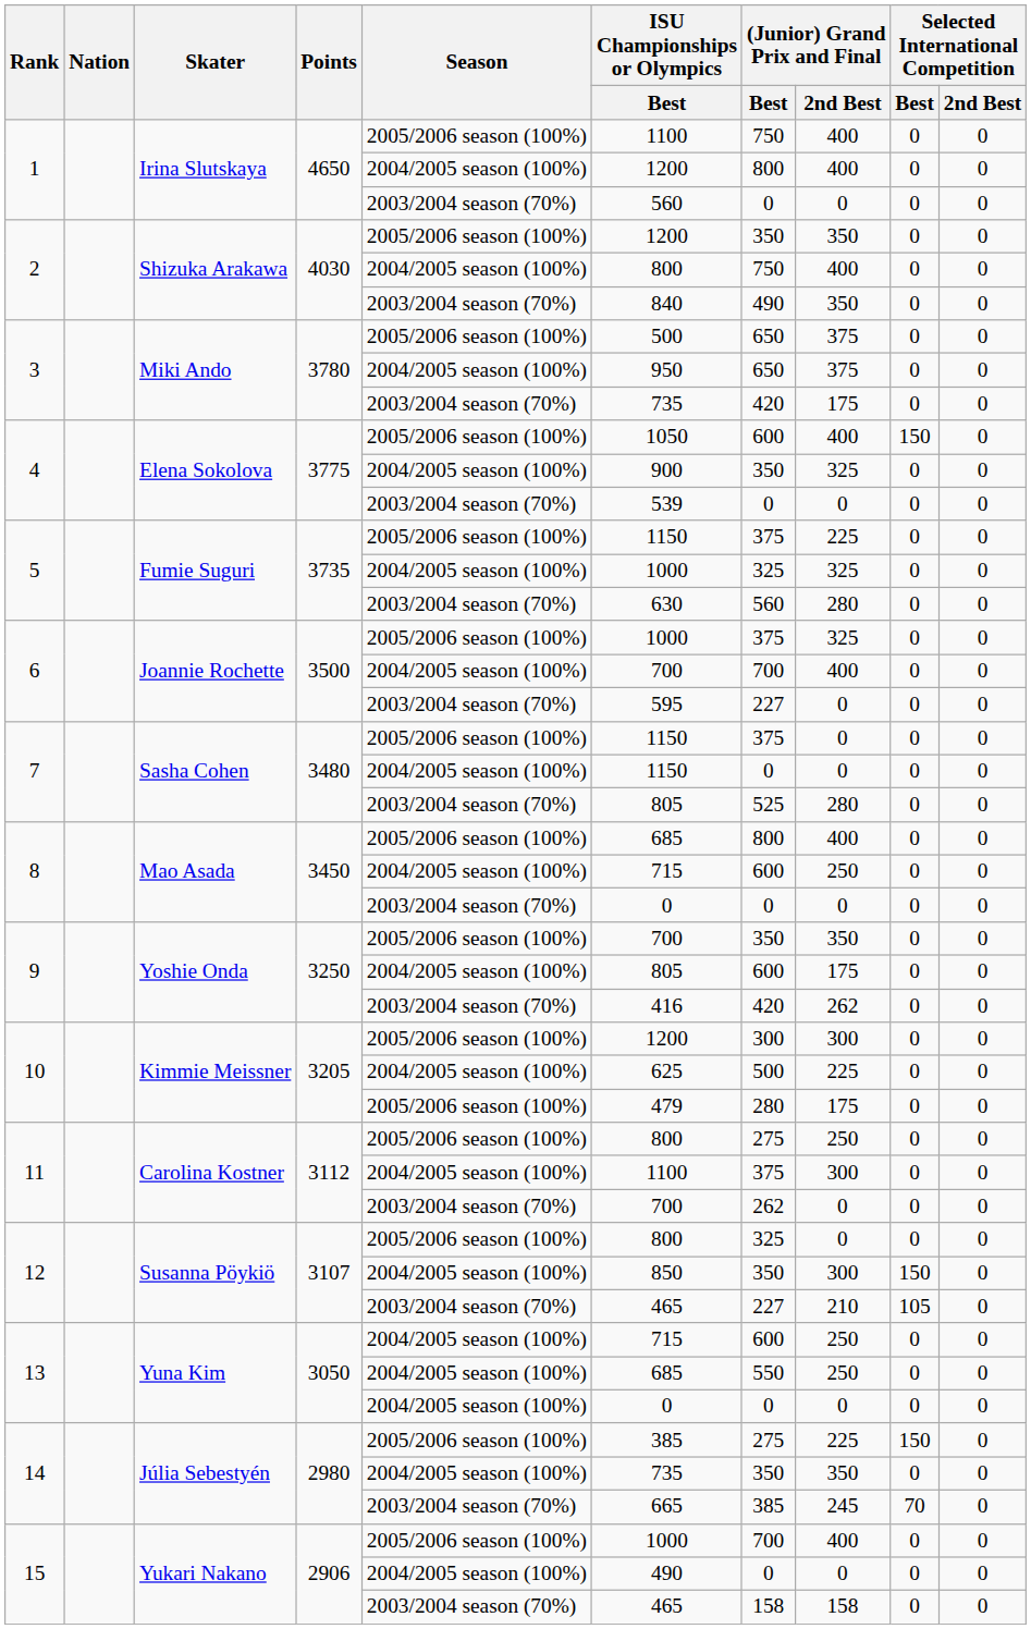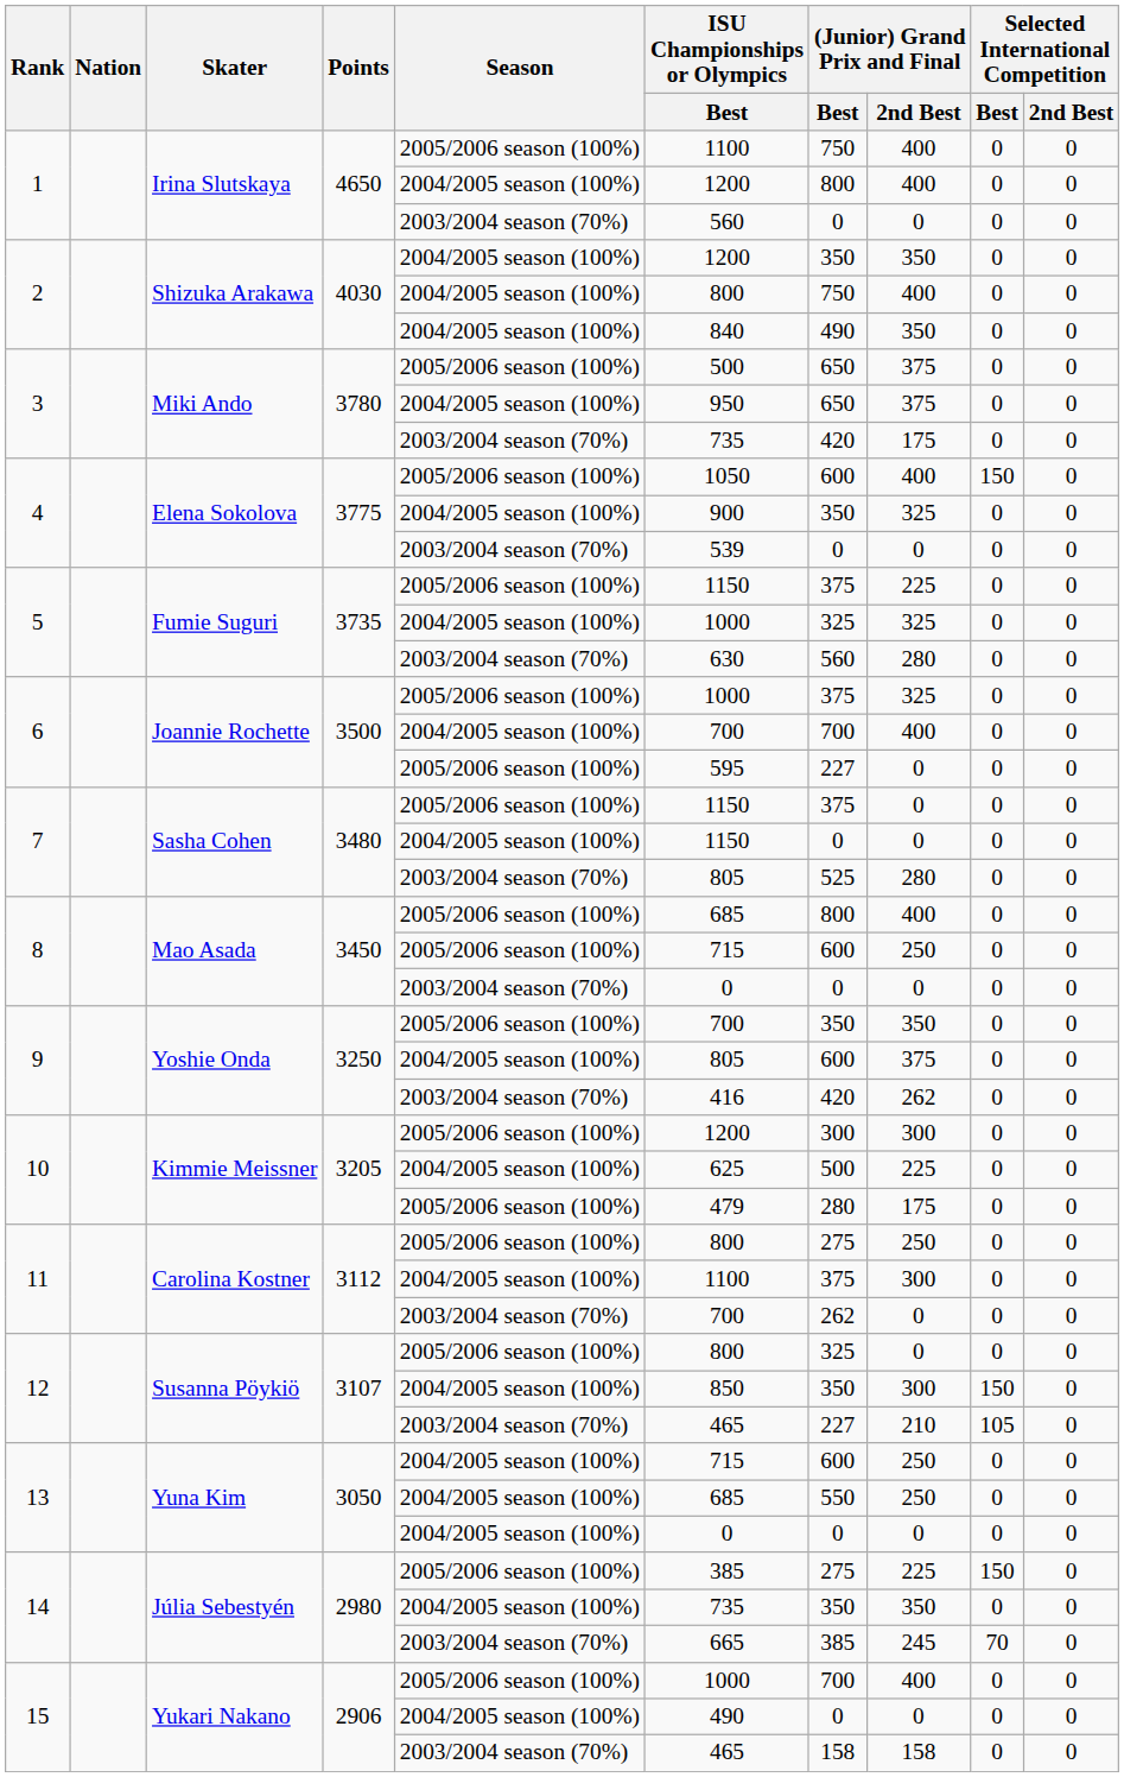row 6 | Season: 2005/2006 season (100%) -> 2004/2005 season (100%)
row 8 | Season: 2003/2004 season (70%) -> 2004/2005 season (100%)
row 20 | Season: 2003/2004 season (70%) -> 2005/2006 season (100%)
row 25 | Season: 2004/2005 season (100%) -> 2005/2006 season (100%)
row 28 | (Junior) Grand Prix and Final / 2nd Best: 175 -> 375
